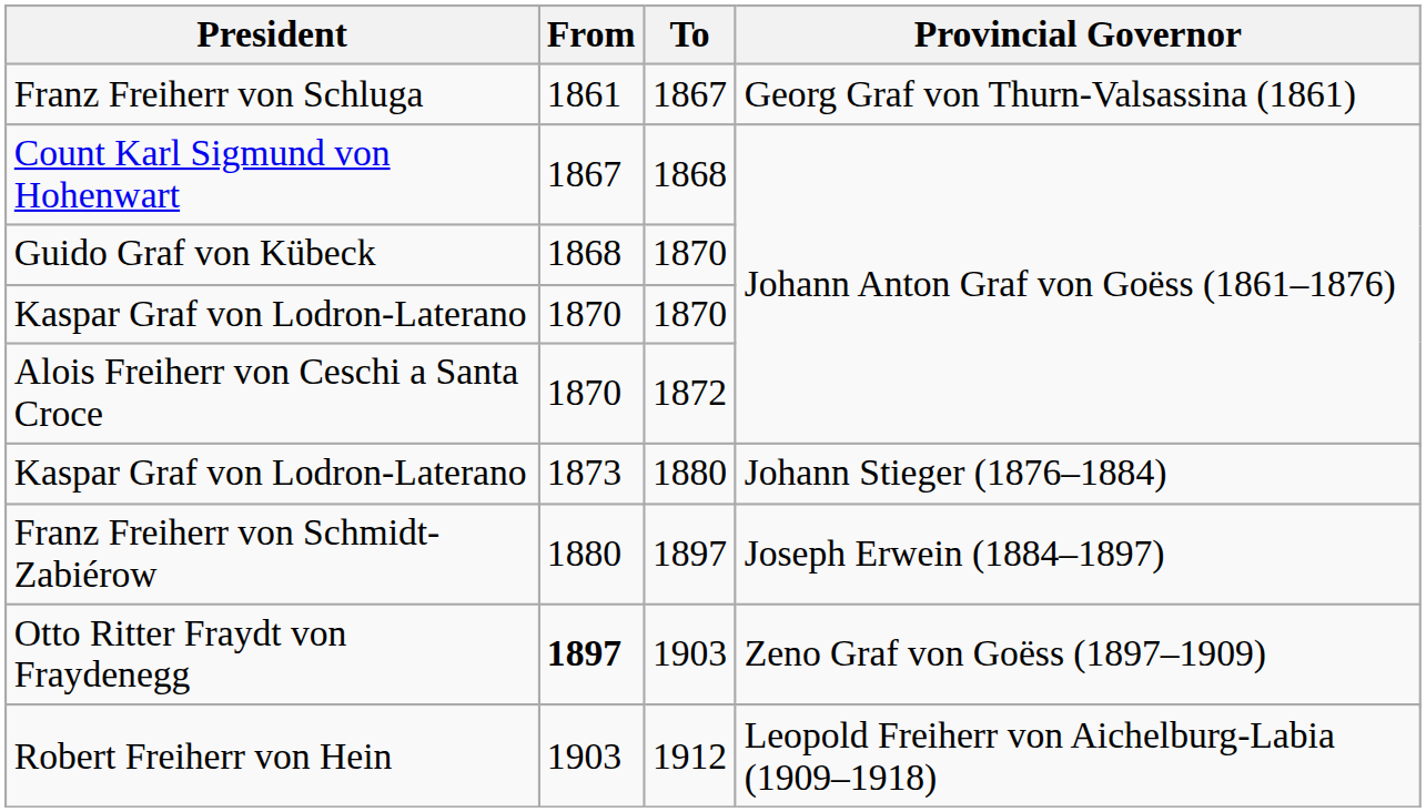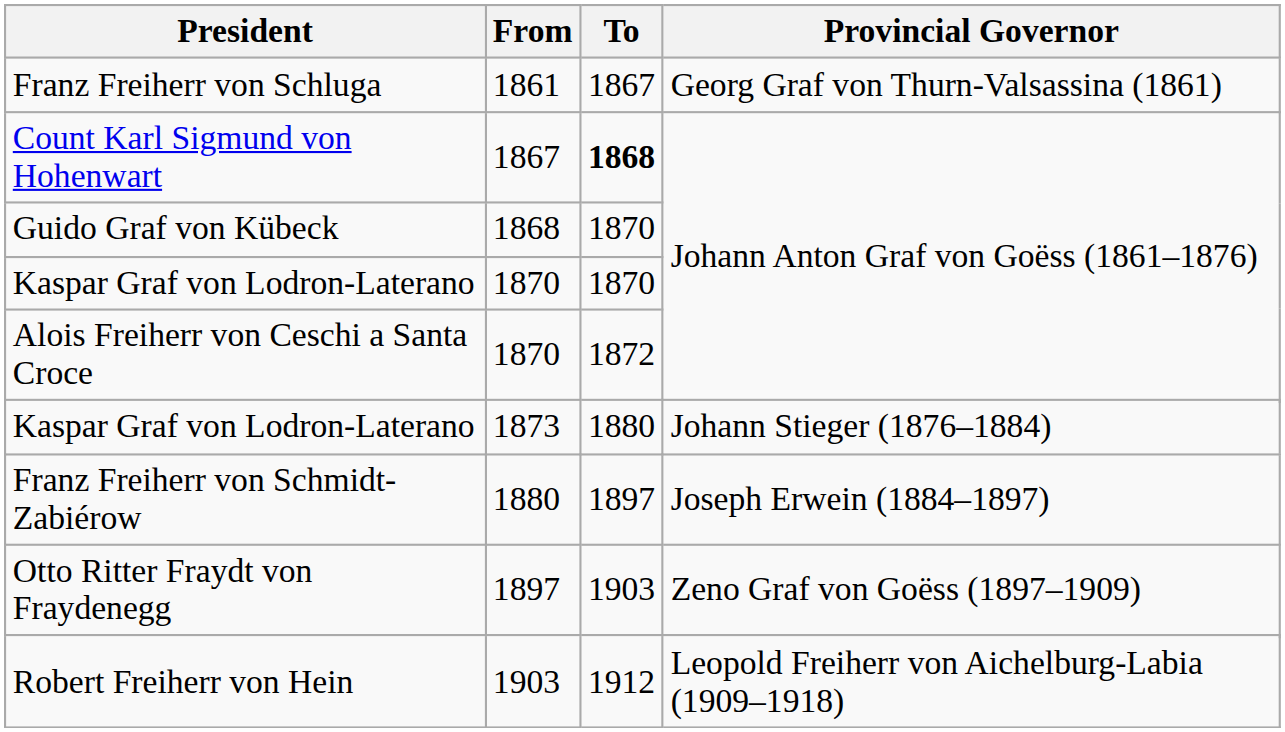Count Karl Sigmund von Hohenwart | To: normal -> bold
Otto Ritter Fraydt von Fraydenegg | From: bold -> normal
